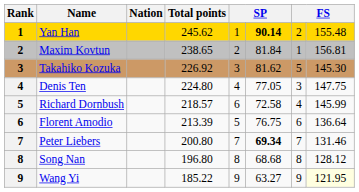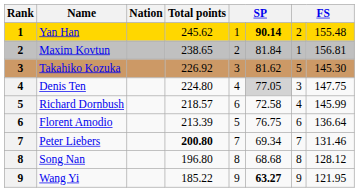Denis Ten | column 6: no background -> lightgrey background
Peter Liebers | Total points: normal -> bold
Peter Liebers | column 6: bold -> normal
Wang Yi | column 6: normal -> bold
Wang Yi | column 8: lightyellow background -> no background
